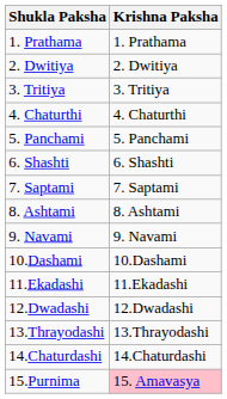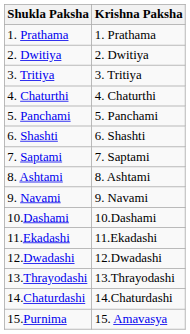15.Purnima | Krishna Paksha: pink background -> no background
